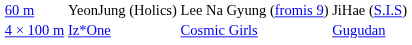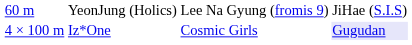Iz*One | column 4: no background -> lavender background
